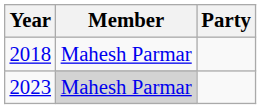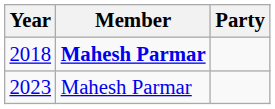2018 | Member: normal -> bold
2023 | Member: lightgrey background -> no background
